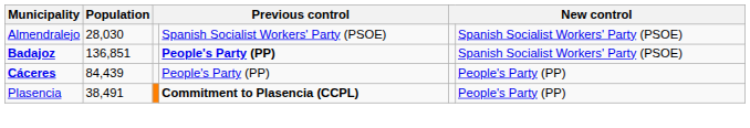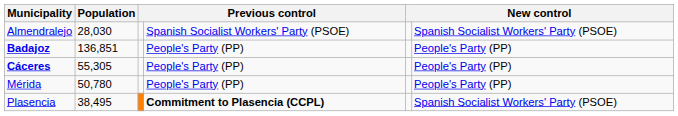Badajoz | column 4: bold -> normal
Badajoz | column 6: Spanish Socialist Workers' Party (PSOE) -> People's Party (PP)
Cáceres | Population: 84,439 -> 55,305
+ row: Mérida | 50,780 | People's Party (PP) | People's Party (PP)
Plasencia | Population: 38,491 -> 38,495
Plasencia | column 6: People's Party (PP) -> Spanish Socialist Workers' Party (PSOE)
